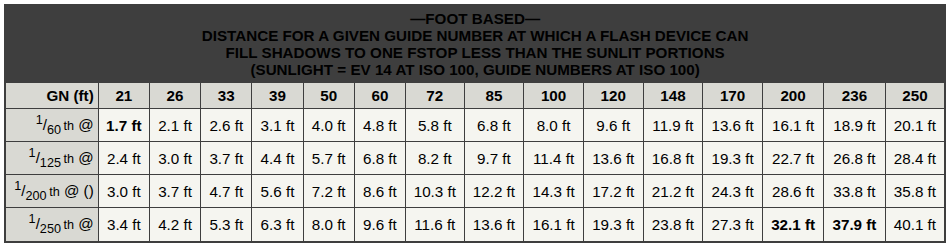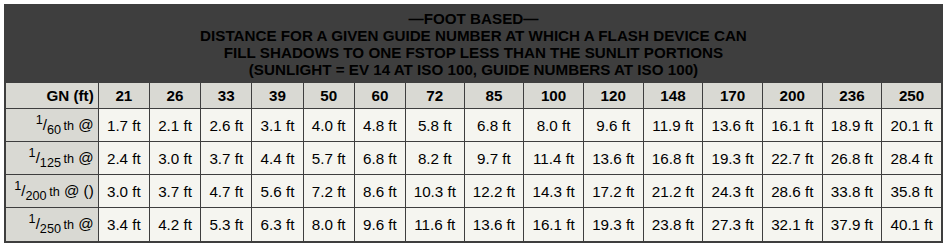1/60 th @ | 21: bold -> normal
1/250 th @ | 200: bold -> normal
1/250 th @ | 236: bold -> normal
